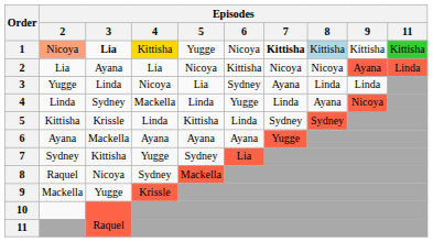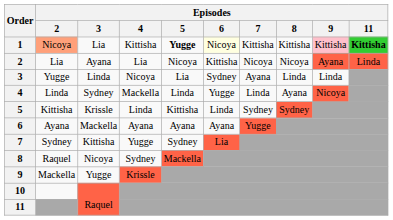1 | Episodes / 3: bold -> normal
1 | Episodes / 4: gold background -> no background
1 | Episodes / 5: normal -> bold
1 | Episodes / 6: no background -> lightyellow background
1 | Episodes / 7: bold -> normal
1 | Episodes / 8: lightblue background -> no background
1 | Episodes / 9: no background -> pink background
1 | Episodes / 11: normal -> bold
